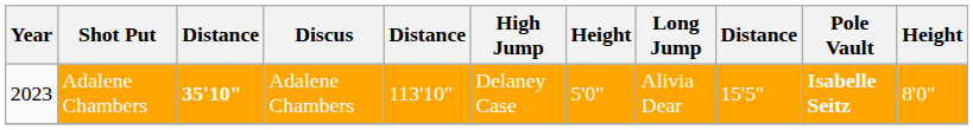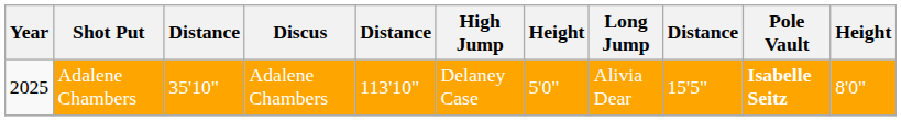row 2 | Year: 2023 -> 2025
row 2 | column 3: bold -> normal
